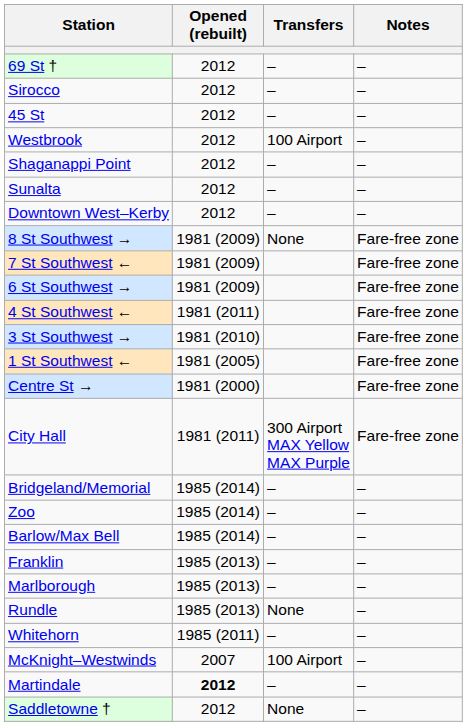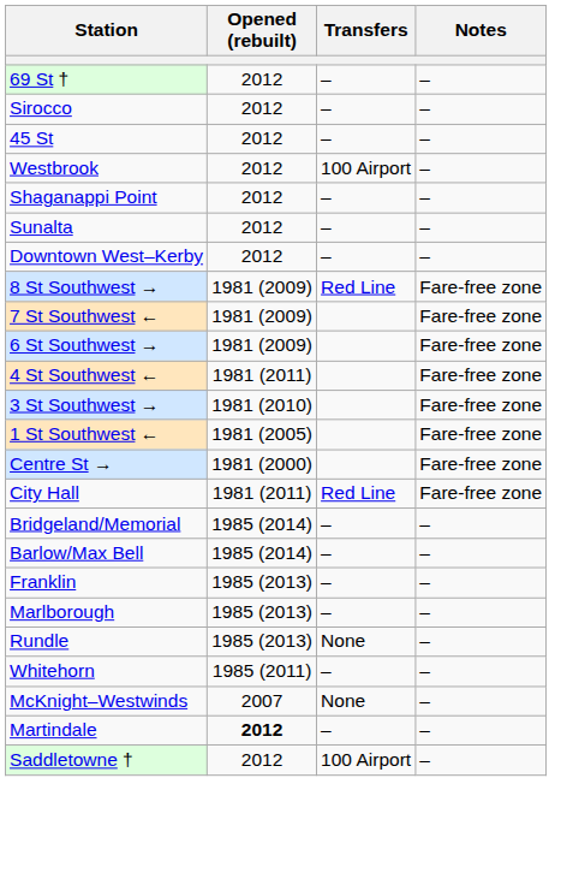8 St Southwest → | Transfers: None -> Red Line
City Hall | Transfers: 300 Airport MAX Yellow MAX Purple -> Red Line
- row: Zoo | 1985 (2014) | – | –
McKnight–Westwinds | Transfers: 100 Airport -> None
Saddletowne † | Transfers: None -> 100 Airport
